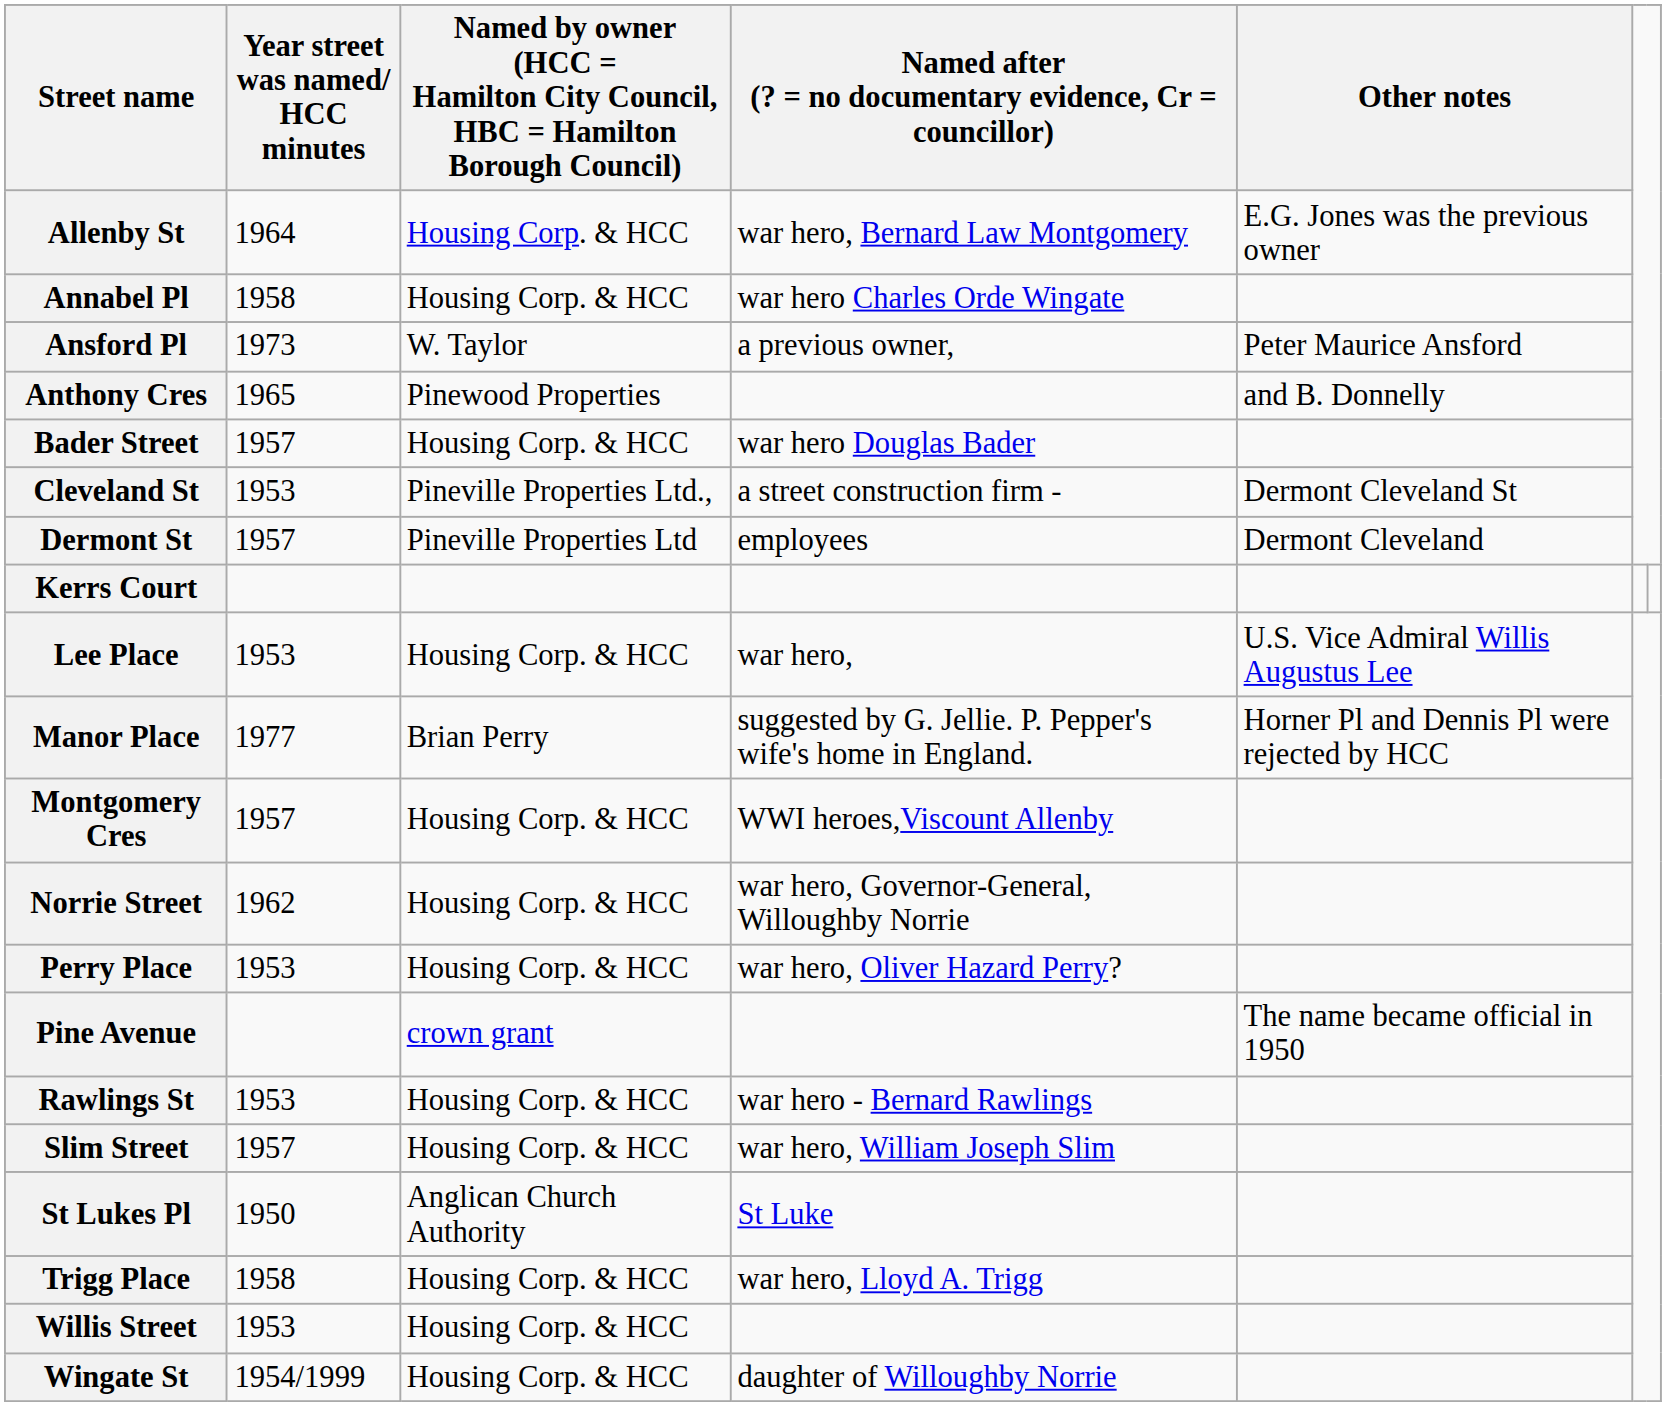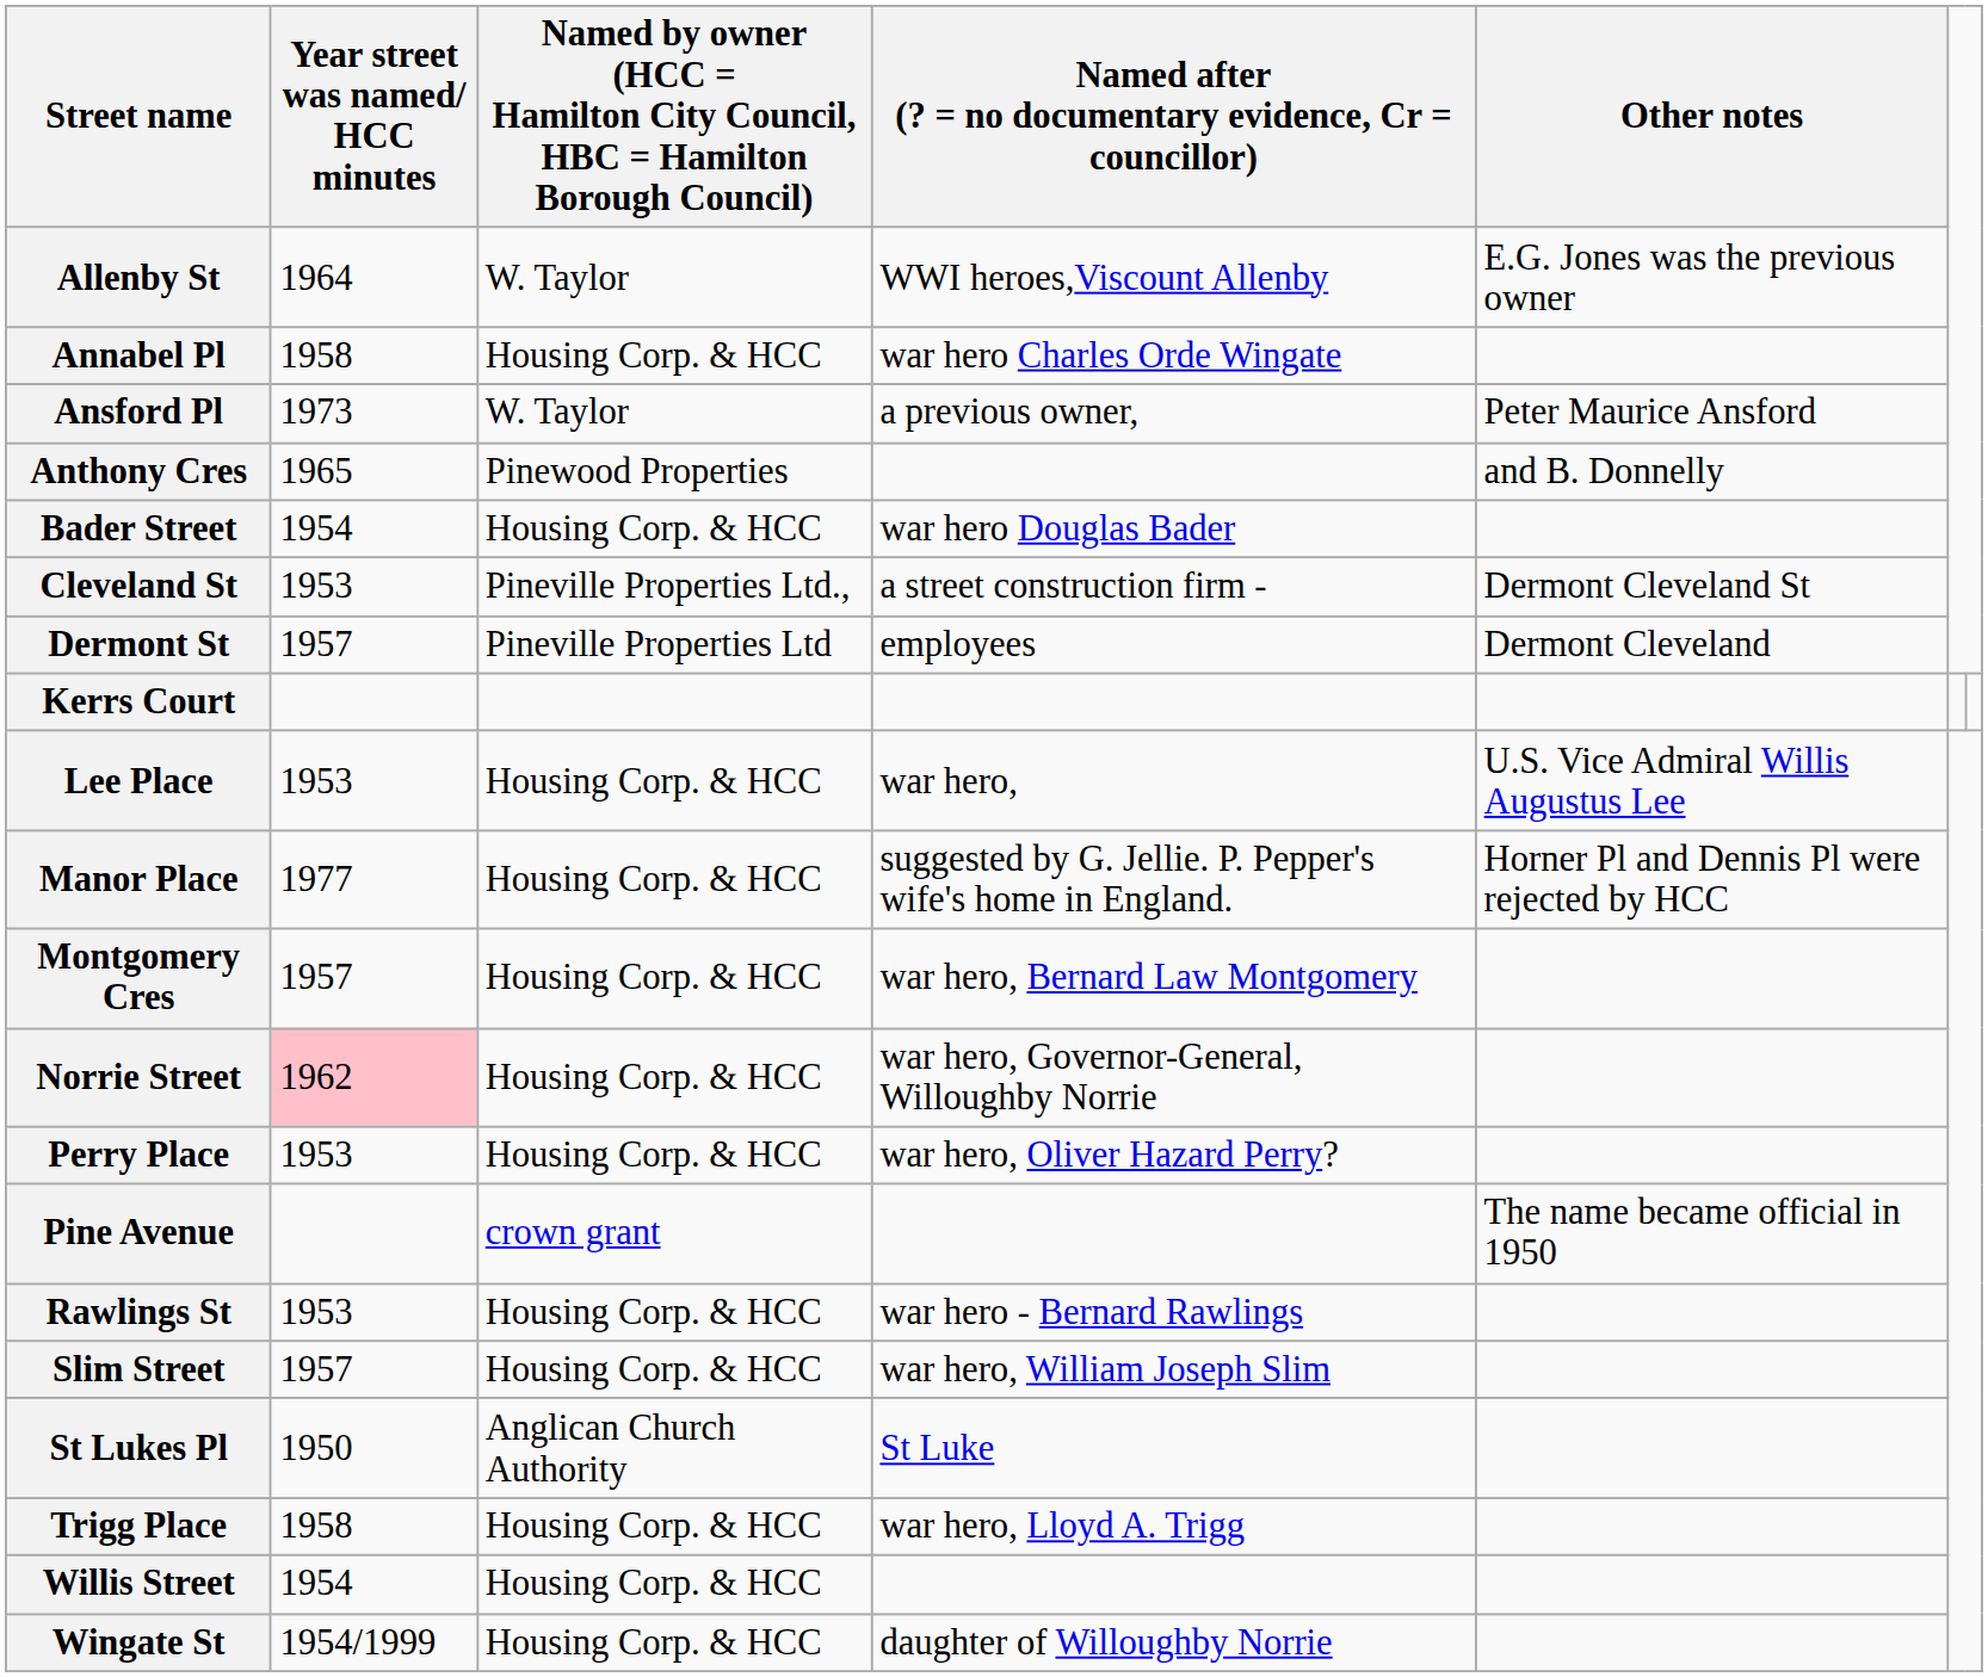Allenby St | column 3: Housing Corp. & HCC -> W. Taylor
Allenby St | Named after (? = no documentary evidence, Cr = councillor): war hero, Bernard Law Montgomery -> WWI heroes,Viscount Allenby
Bader Street | Year street was named/ HCC minutes: 1957 -> 1954
Manor Place | column 3: Brian Perry -> Housing Corp. & HCC
Montgomery Cres | Named after (? = no documentary evidence, Cr = councillor): WWI heroes,Viscount Allenby -> war hero, Bernard Law Montgomery
Norrie Street | Year street was named/ HCC minutes: no background -> pink background
Willis Street | Year street was named/ HCC minutes: 1953 -> 1954
